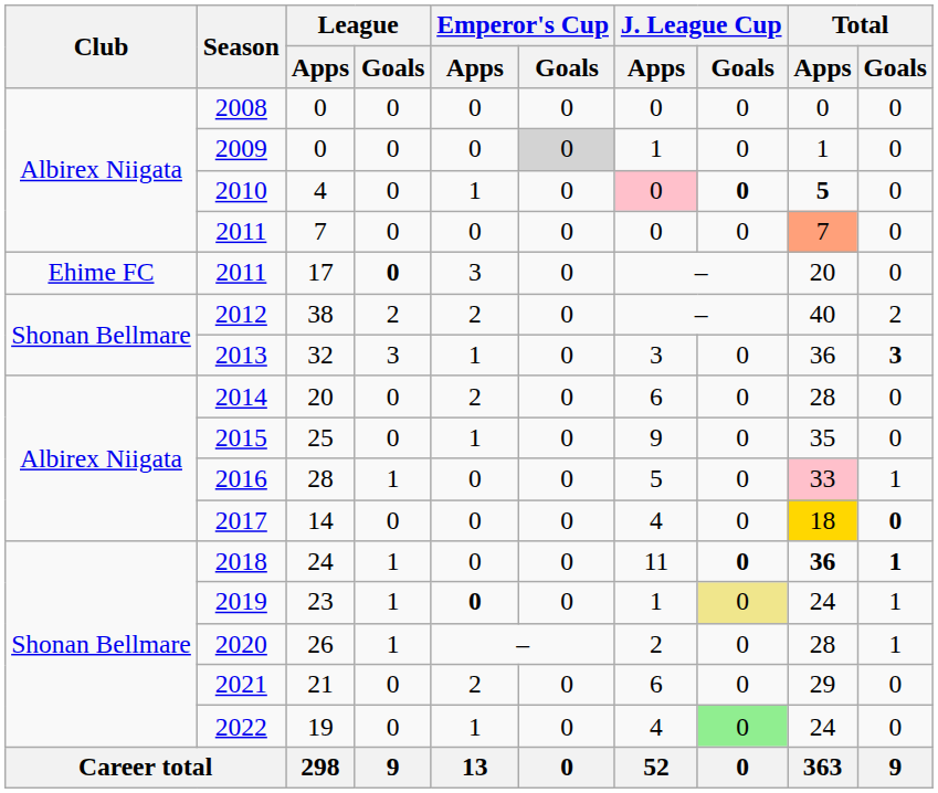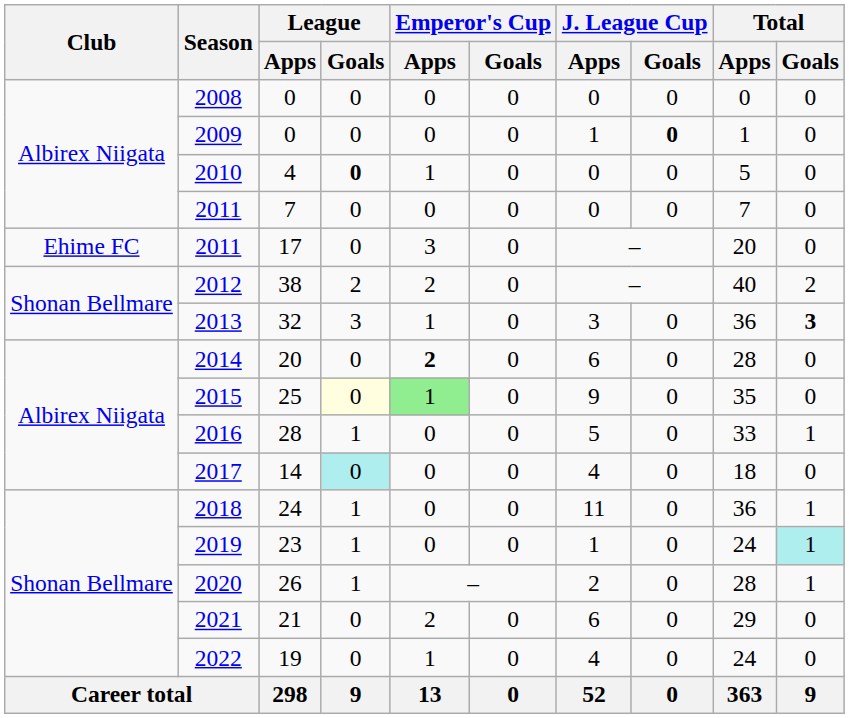2009 | Emperor's Cup / Goals: lightgrey background -> no background
2009 | J. League Cup / Goals: normal -> bold
2010 | League / Goals: normal -> bold
2010 | J. League Cup / Apps: pink background -> no background
2010 | J. League Cup / Goals: bold -> normal
2010 | Total / Apps: bold -> normal
2011 / 7 | Total / Apps: lightsalmon background -> no background
2011 / 17 | League / Goals: bold -> normal
2014 | Emperor's Cup / Apps: normal -> bold
2015 | League / Goals: no background -> lightyellow background
2015 | Emperor's Cup / Apps: no background -> lightgreen background
2016 | Total / Apps: pink background -> no background
2017 | League / Goals: no background -> paleturquoise background
2017 | Total / Apps: gold background -> no background
2017 | Total / Goals: bold -> normal
2018 | J. League Cup / Goals: bold -> normal
2018 | Total / Apps: bold -> normal
2018 | Total / Goals: bold -> normal
2019 | Emperor's Cup / Apps: bold -> normal
2019 | J. League Cup / Goals: khaki background -> no background
2019 | Total / Goals: no background -> paleturquoise background
2022 | J. League Cup / Goals: lightgreen background -> no background
